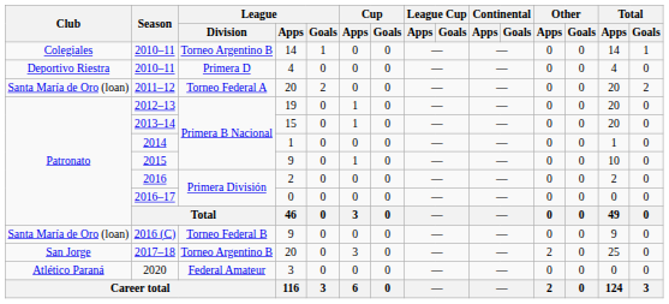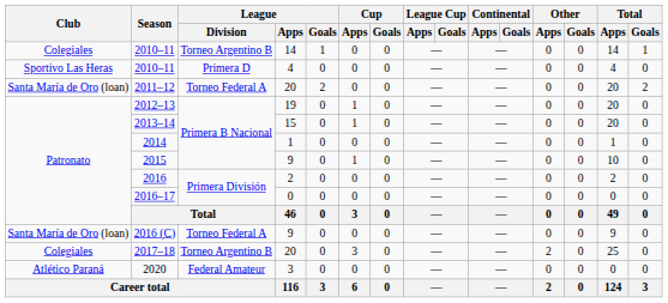2010–11 / 4 | Club: Deportivo Riestra -> Sportivo Las Heras
2016 (C) | League / Division: Torneo Federal B -> Torneo Federal A
2017–18 | Club: San Jorge -> Colegiales
